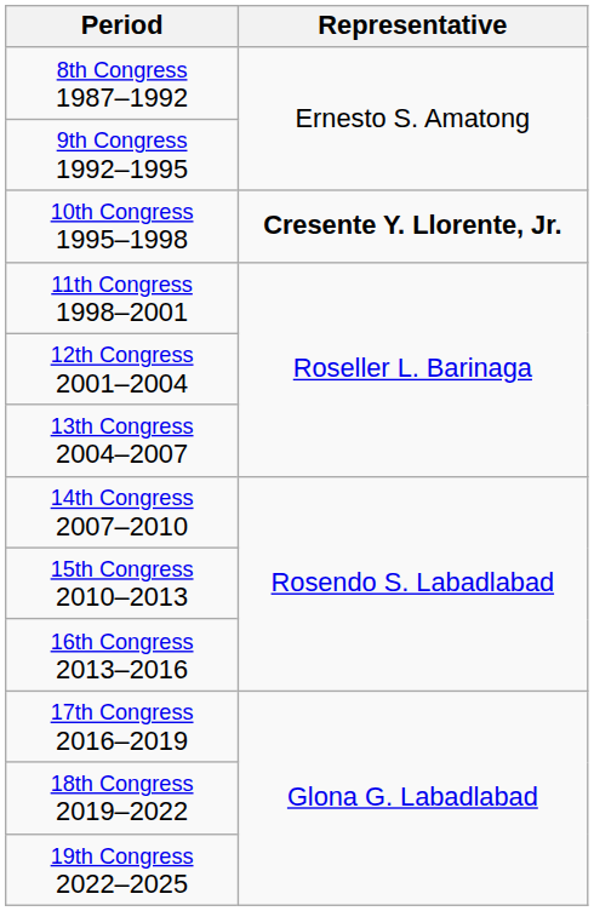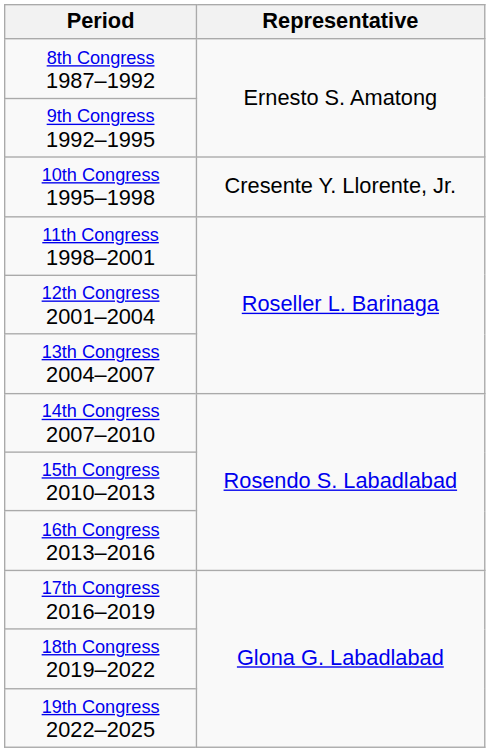10th Congress 1995–1998 | Representative: bold -> normal
